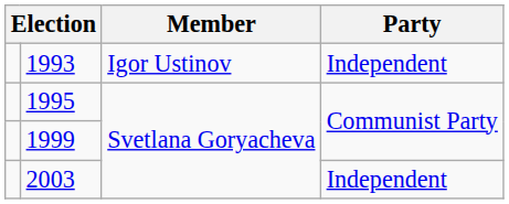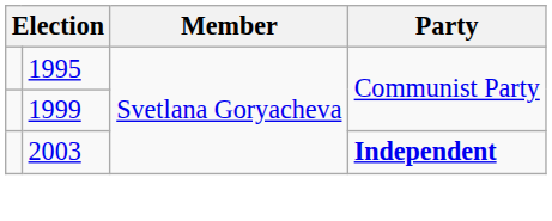- row: 1993 | Igor Ustinov | Independent
2003 | Party: normal -> bold
